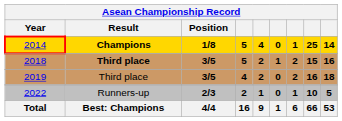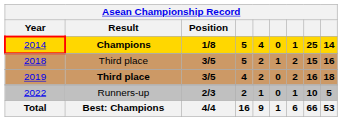2018 | Result: bold -> normal
2019 | Result: normal -> bold
